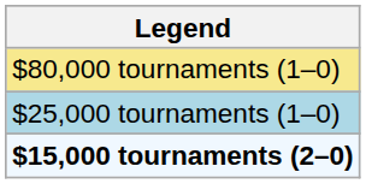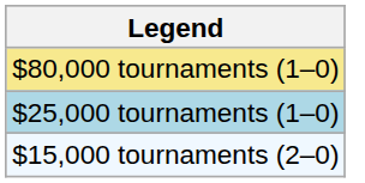row 4 | column 1: bold -> normal
